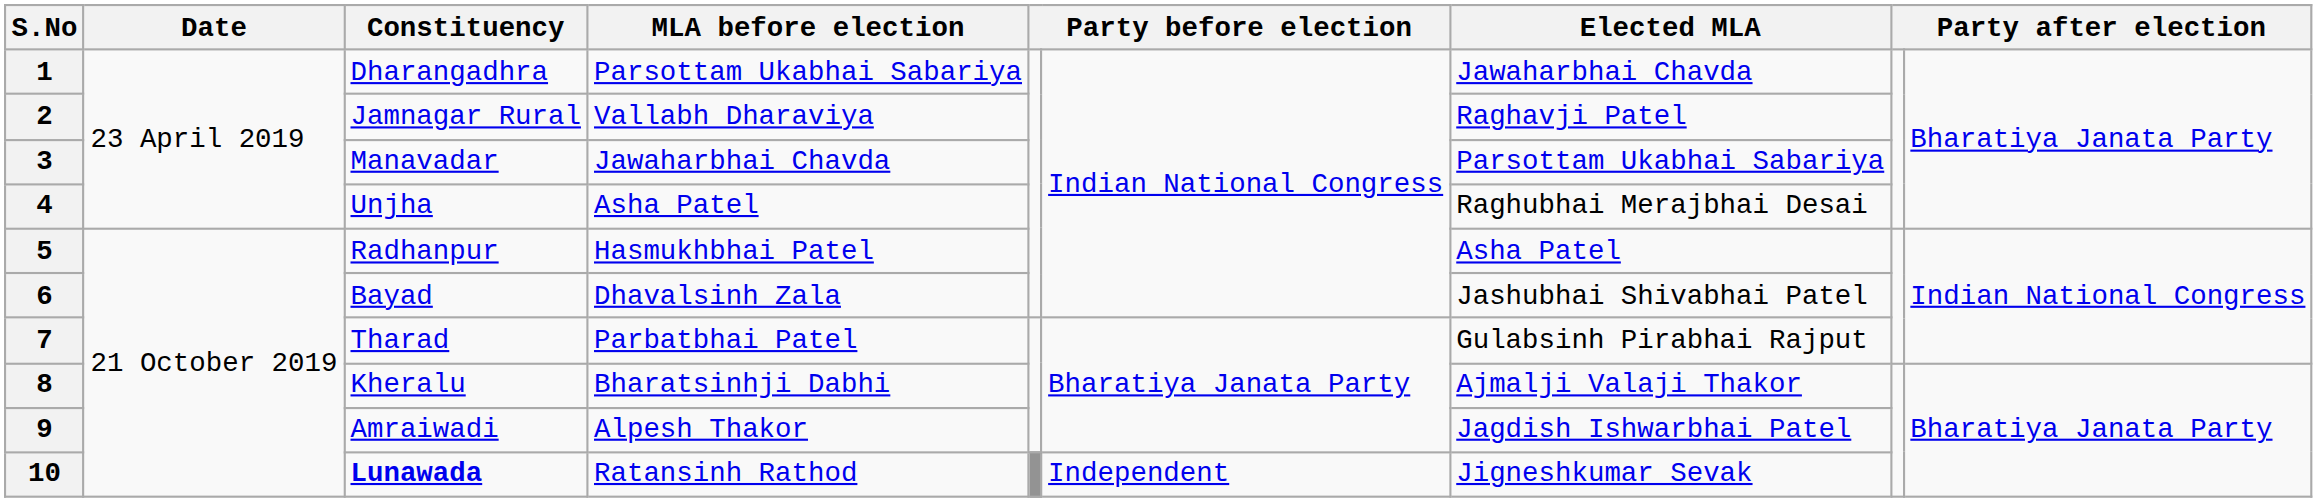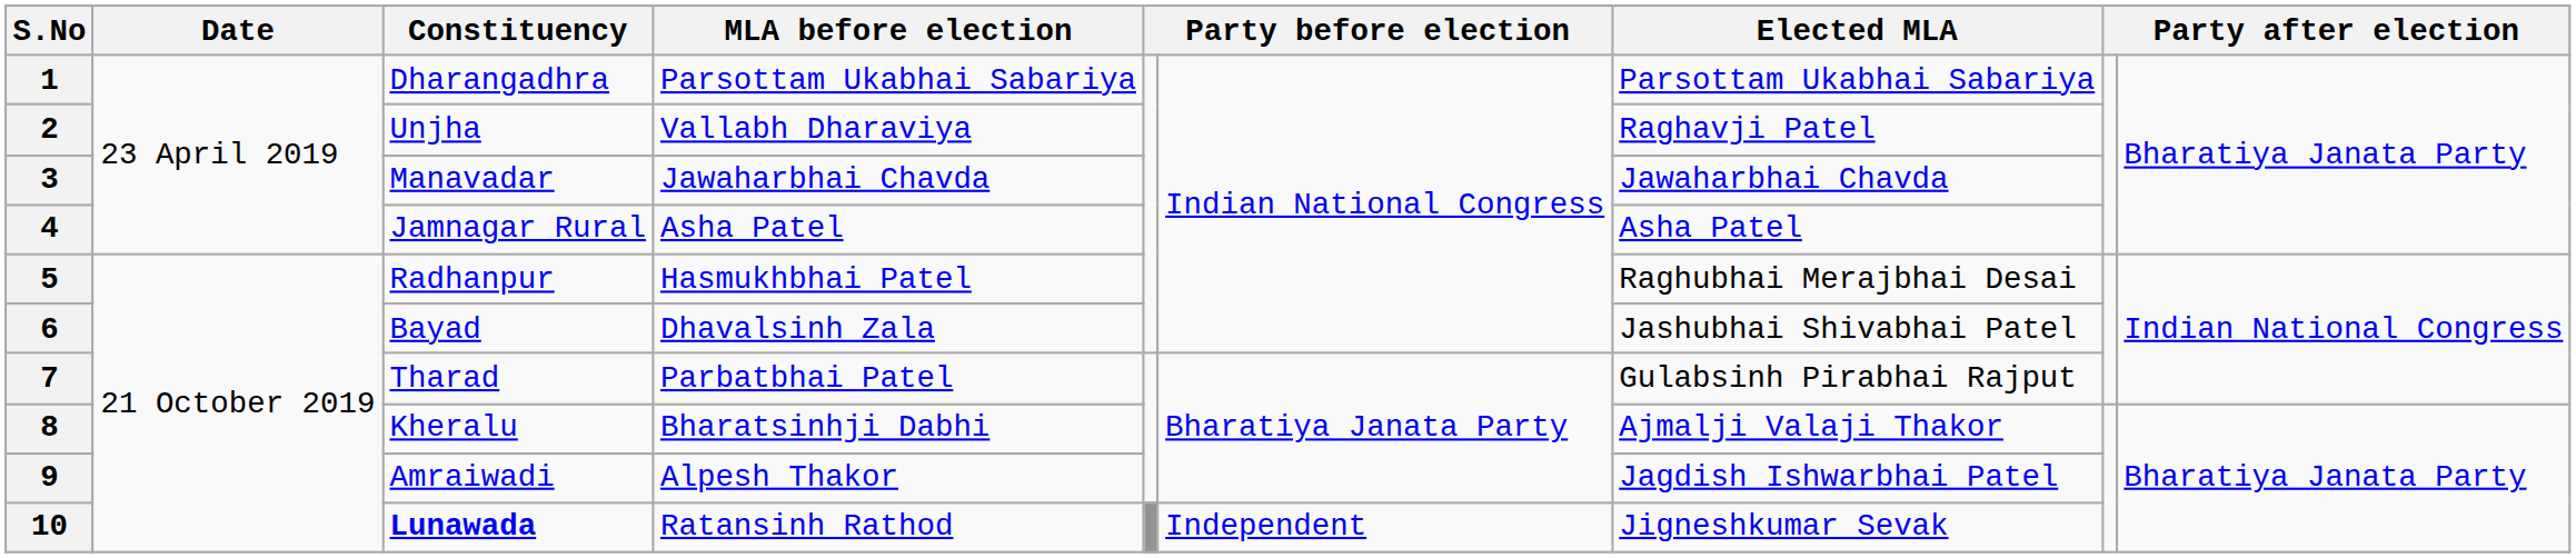1 | Elected MLA: Jawaharbhai Chavda -> Parsottam Ukabhai Sabariya
2 | Constituency: Jamnagar Rural -> Unjha
3 | Elected MLA: Parsottam Ukabhai Sabariya -> Jawaharbhai Chavda
4 | Constituency: Unjha -> Jamnagar Rural
4 | Elected MLA: Raghubhai Merajbhai Desai -> Asha Patel
5 | Elected MLA: Asha Patel -> Raghubhai Merajbhai Desai
